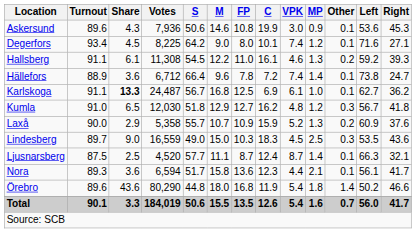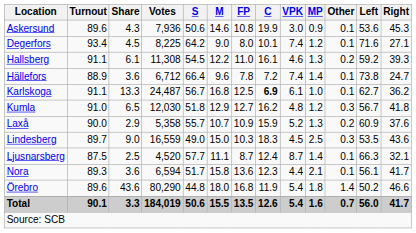Karlskoga | Share: bold -> normal
Karlskoga | C: normal -> bold
